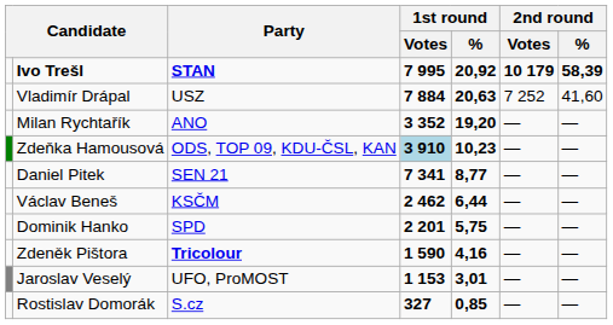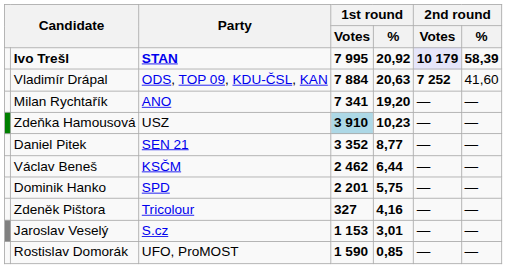Ivo Trešl | 2nd round / Votes: no background -> lavender background
Vladimír Drápal | Party: USZ -> ODS, TOP 09, KDU-ČSL, KAN
Vladimír Drápal | 2nd round / Votes: normal -> bold
Milan Rychtařík | 1st round / Votes: 3 352 -> 7 341
Zdeňka Hamousová | Party: ODS, TOP 09, KDU-ČSL, KAN -> USZ
Daniel Pitek | 1st round / Votes: 7 341 -> 3 352
Zdeněk Pištora | Party: bold -> normal
Zdeněk Pištora | 1st round / Votes: 1 590 -> 327
Jaroslav Veselý | Party: UFO, ProMOST -> S.cz
Rostislav Domorák | Party: S.cz -> UFO, ProMOST
Rostislav Domorák | 1st round / Votes: 327 -> 1 590
